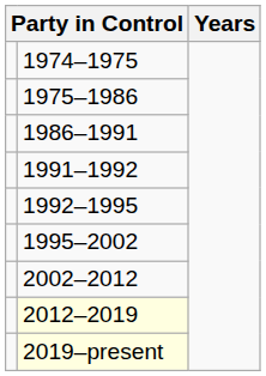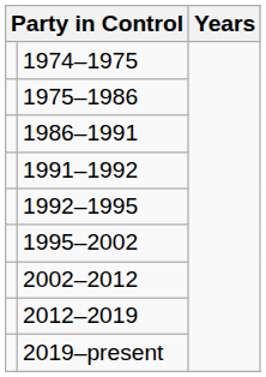2012–2019 | column 2: lightyellow background -> no background
2019–present | column 2: lightyellow background -> no background
